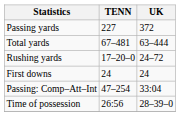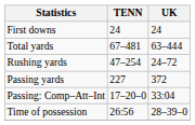rows swapped: First downs <-> Passing yards
Rushing yards | TENN: 17–20–0 -> 47–254
Passing: Comp–Att–Int | TENN: 47–254 -> 17–20–0
